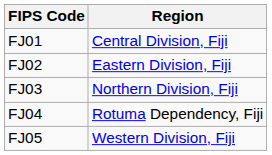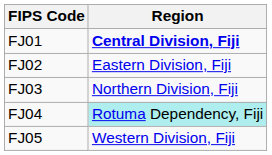FJ01 | Region: normal -> bold
FJ04 | Region: no background -> paleturquoise background
